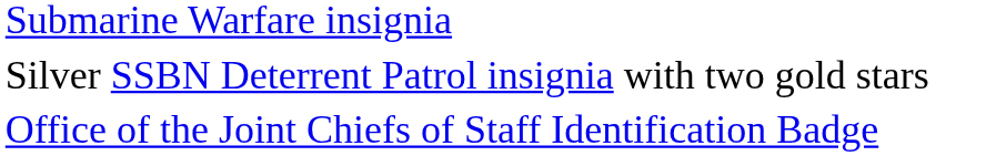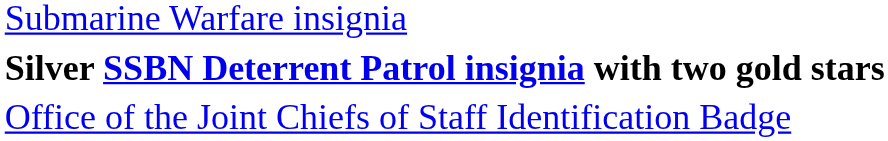row 2 | column 1: normal -> bold
